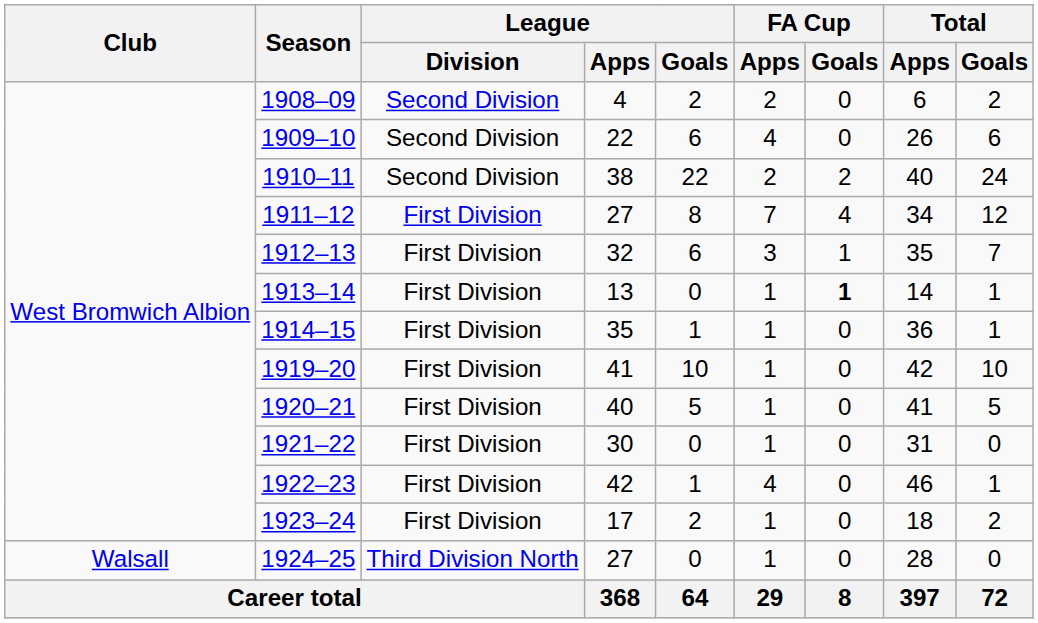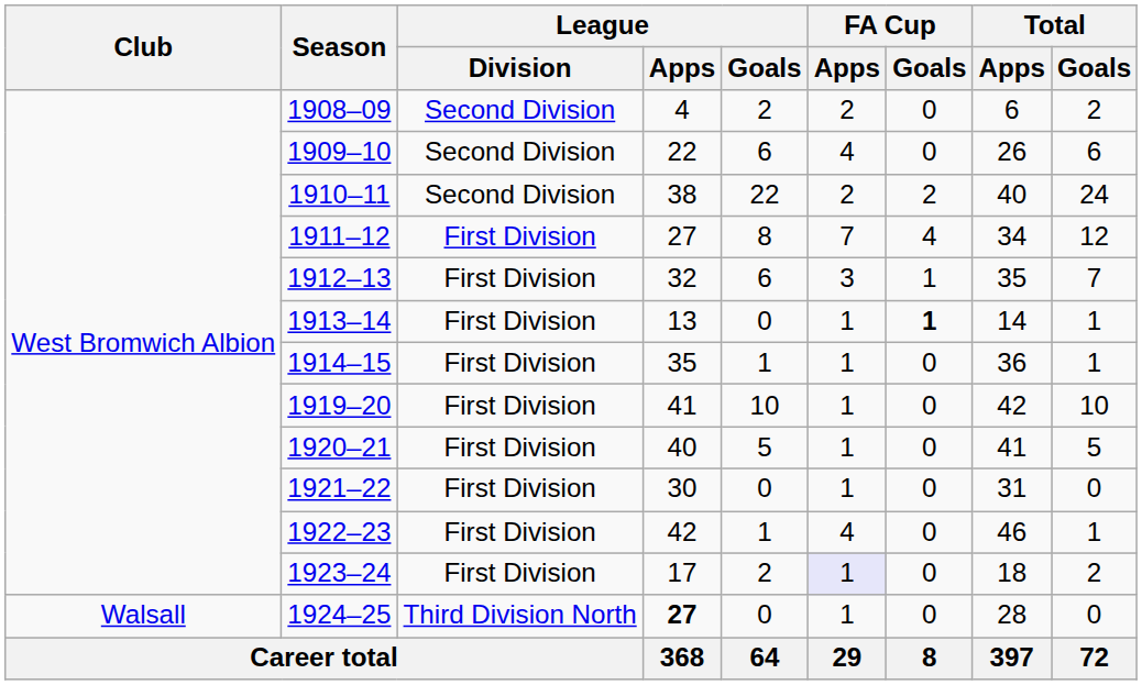1923–24 | FA Cup / Apps: no background -> lavender background
1924–25 | League / Apps: normal -> bold
